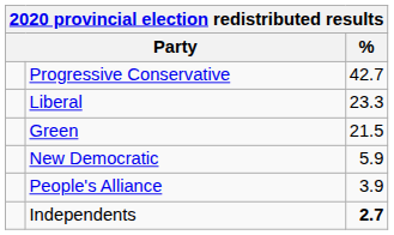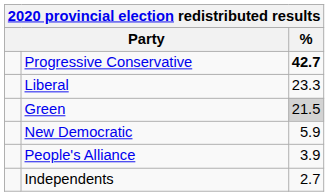Progressive Conservative | %: normal -> bold
Green | %: no background -> lightgrey background
Independents | %: bold -> normal
